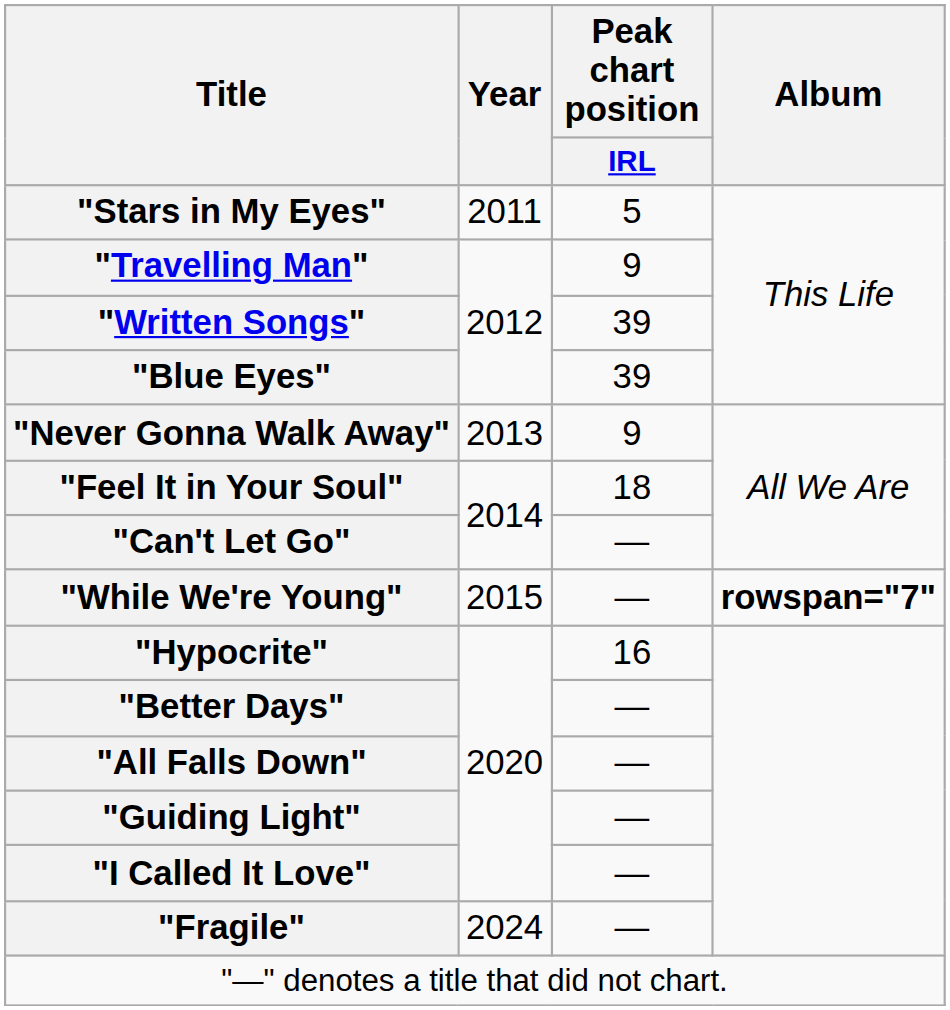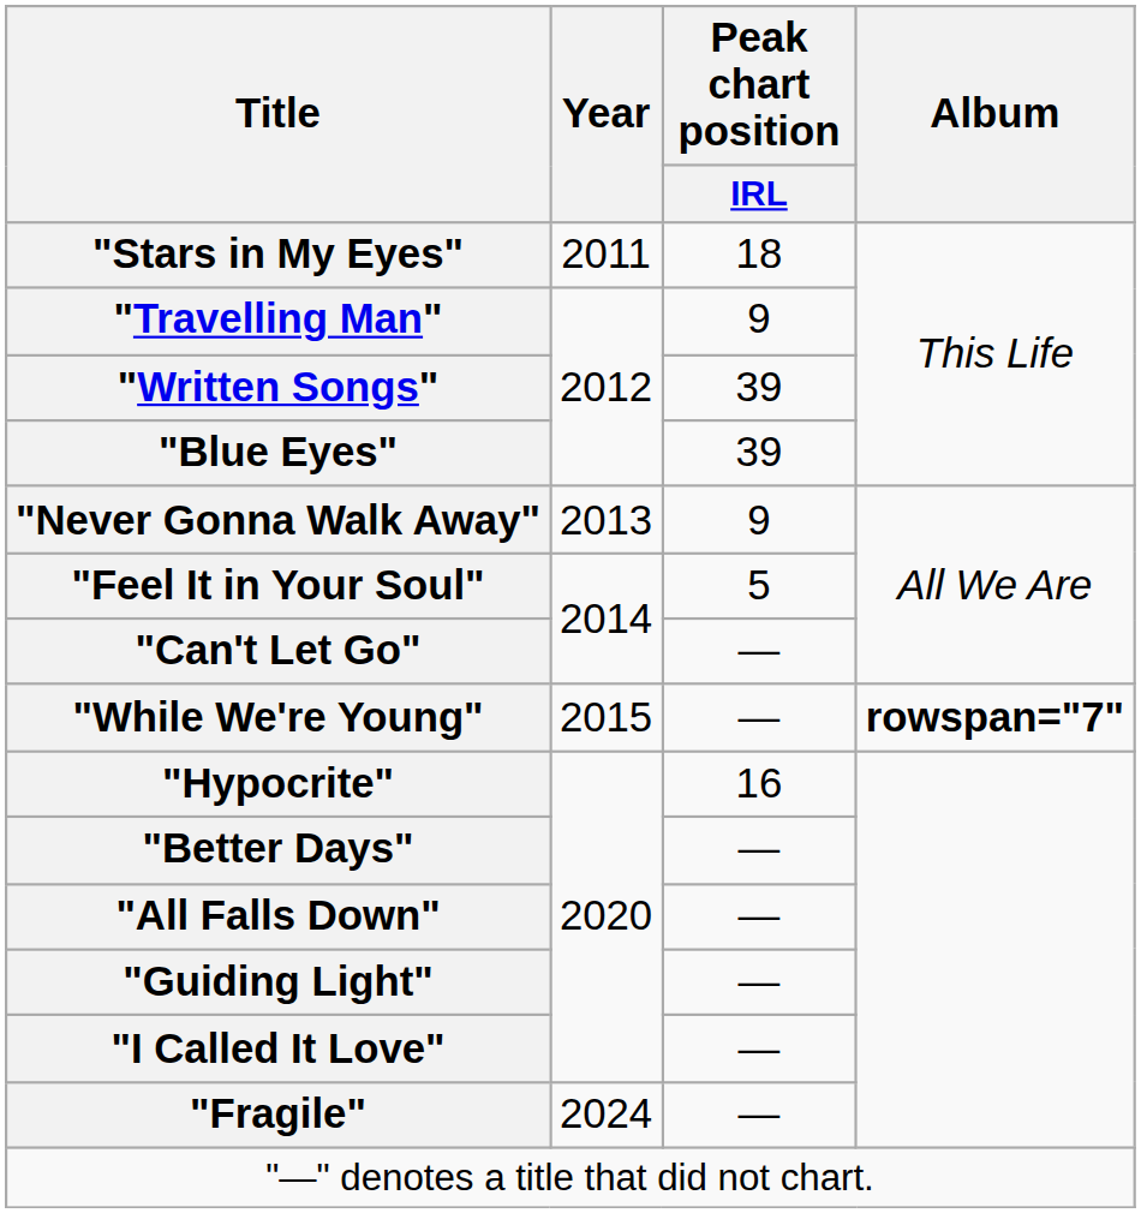"Stars in My Eyes" | Peak chart position / IRL: 5 -> 18
"Feel It in Your Soul" | Peak chart position / IRL: 18 -> 5
